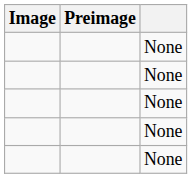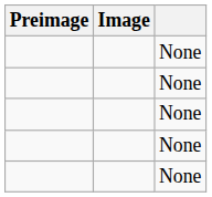columns swapped: Image <-> Preimage
